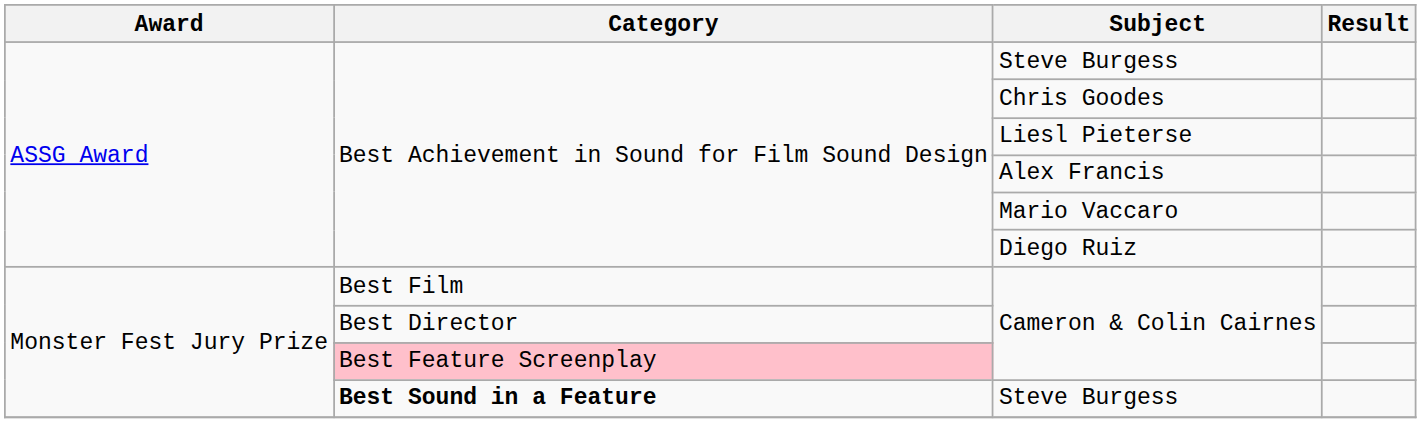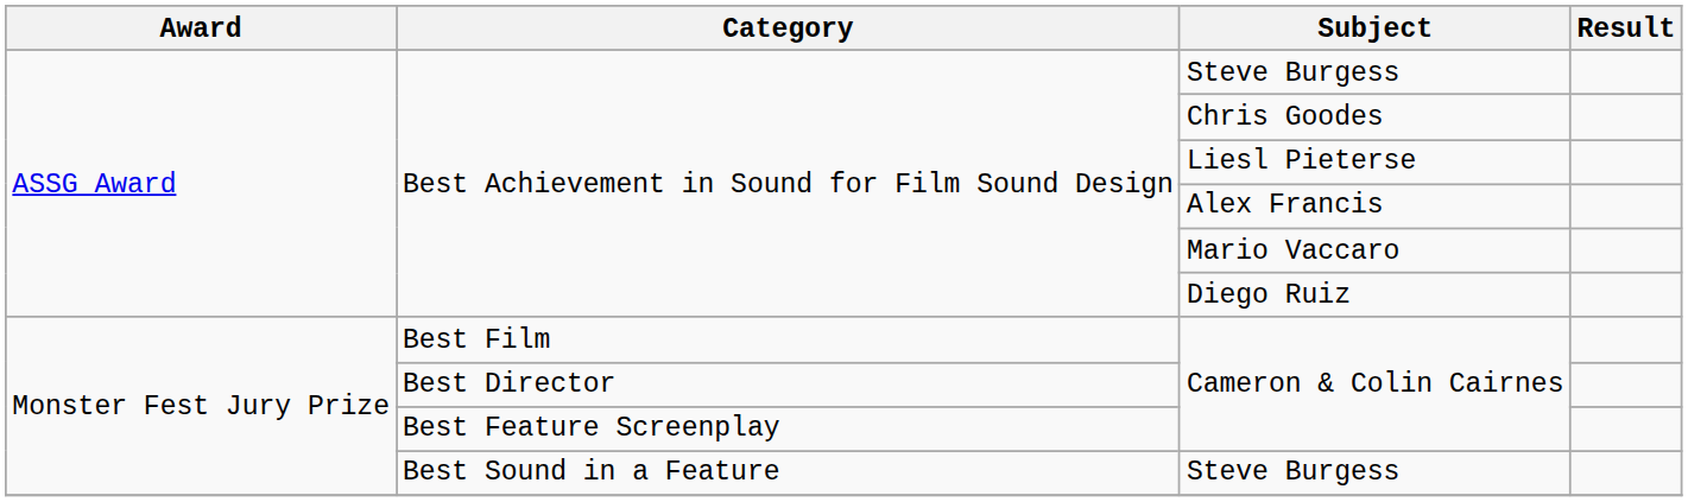Best Feature Screenplay / Cameron & Colin Cairnes | Category: pink background -> no background
Best Sound in a Feature / Steve Burgess | Category: bold -> normal
